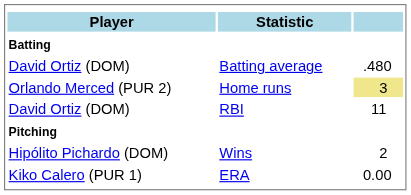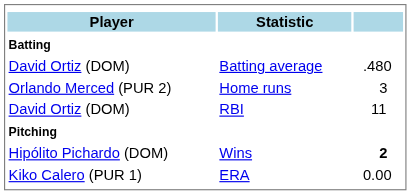Orlando Merced (PUR 2) | column 3: khaki background -> no background
Hipólito Pichardo (DOM) | column 3: normal -> bold
